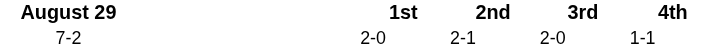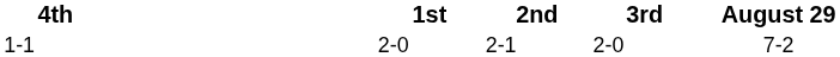columns swapped: August 29 <-> 4th
